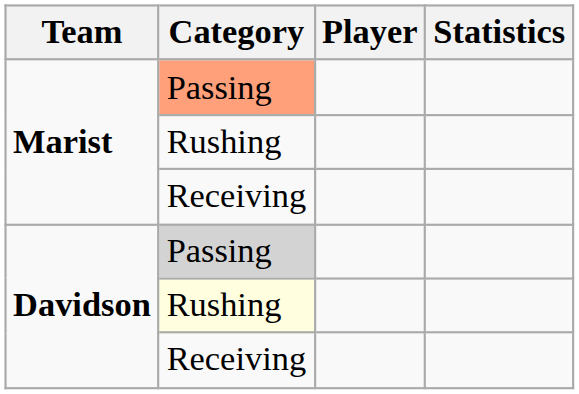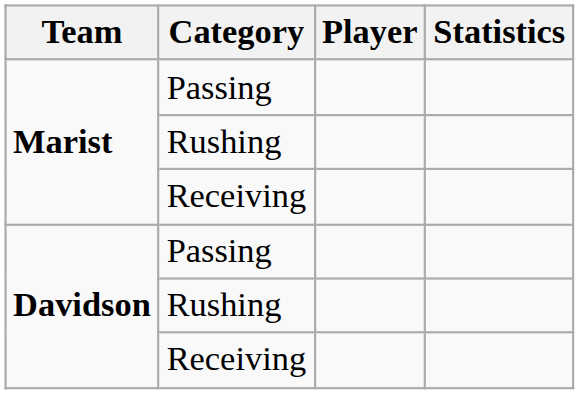Marist / Passing | Category: lightsalmon background -> no background
Davidson / Passing | Category: lightgrey background -> no background
Davidson / Rushing | Category: lightyellow background -> no background
